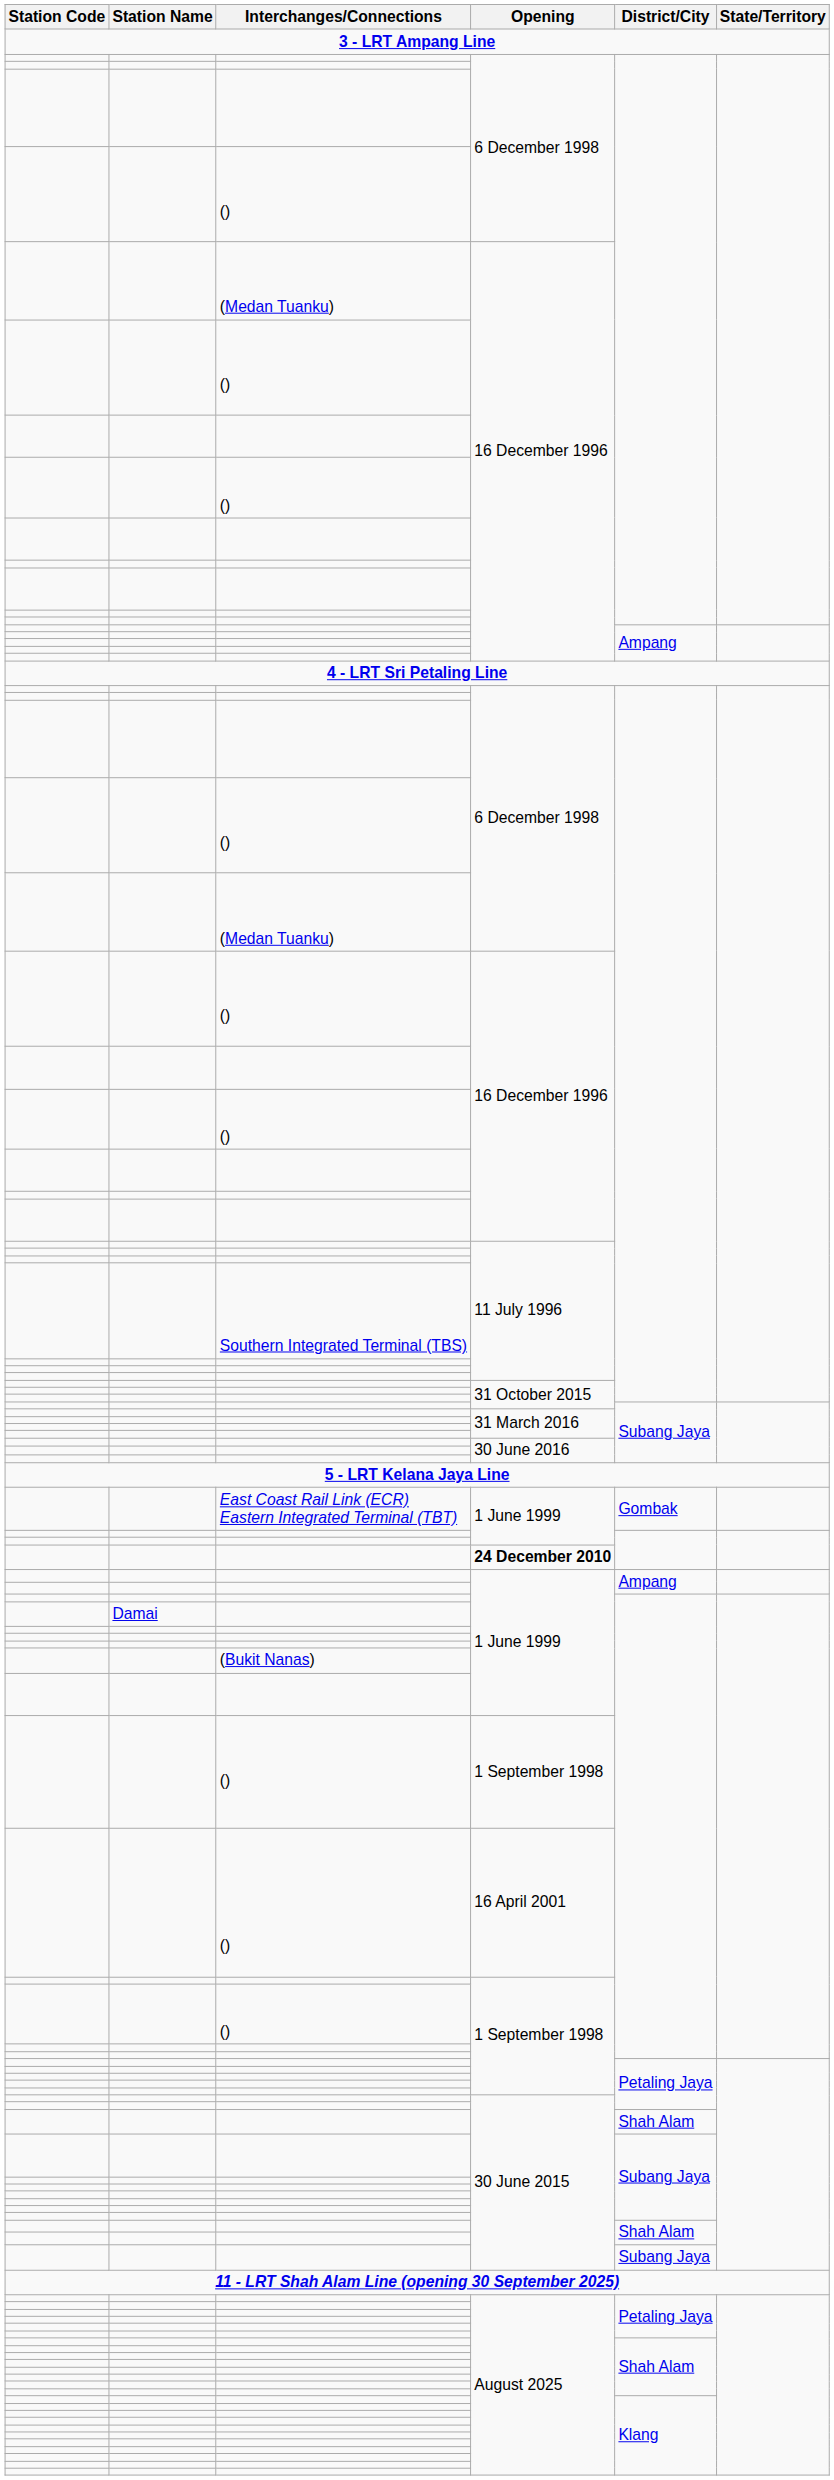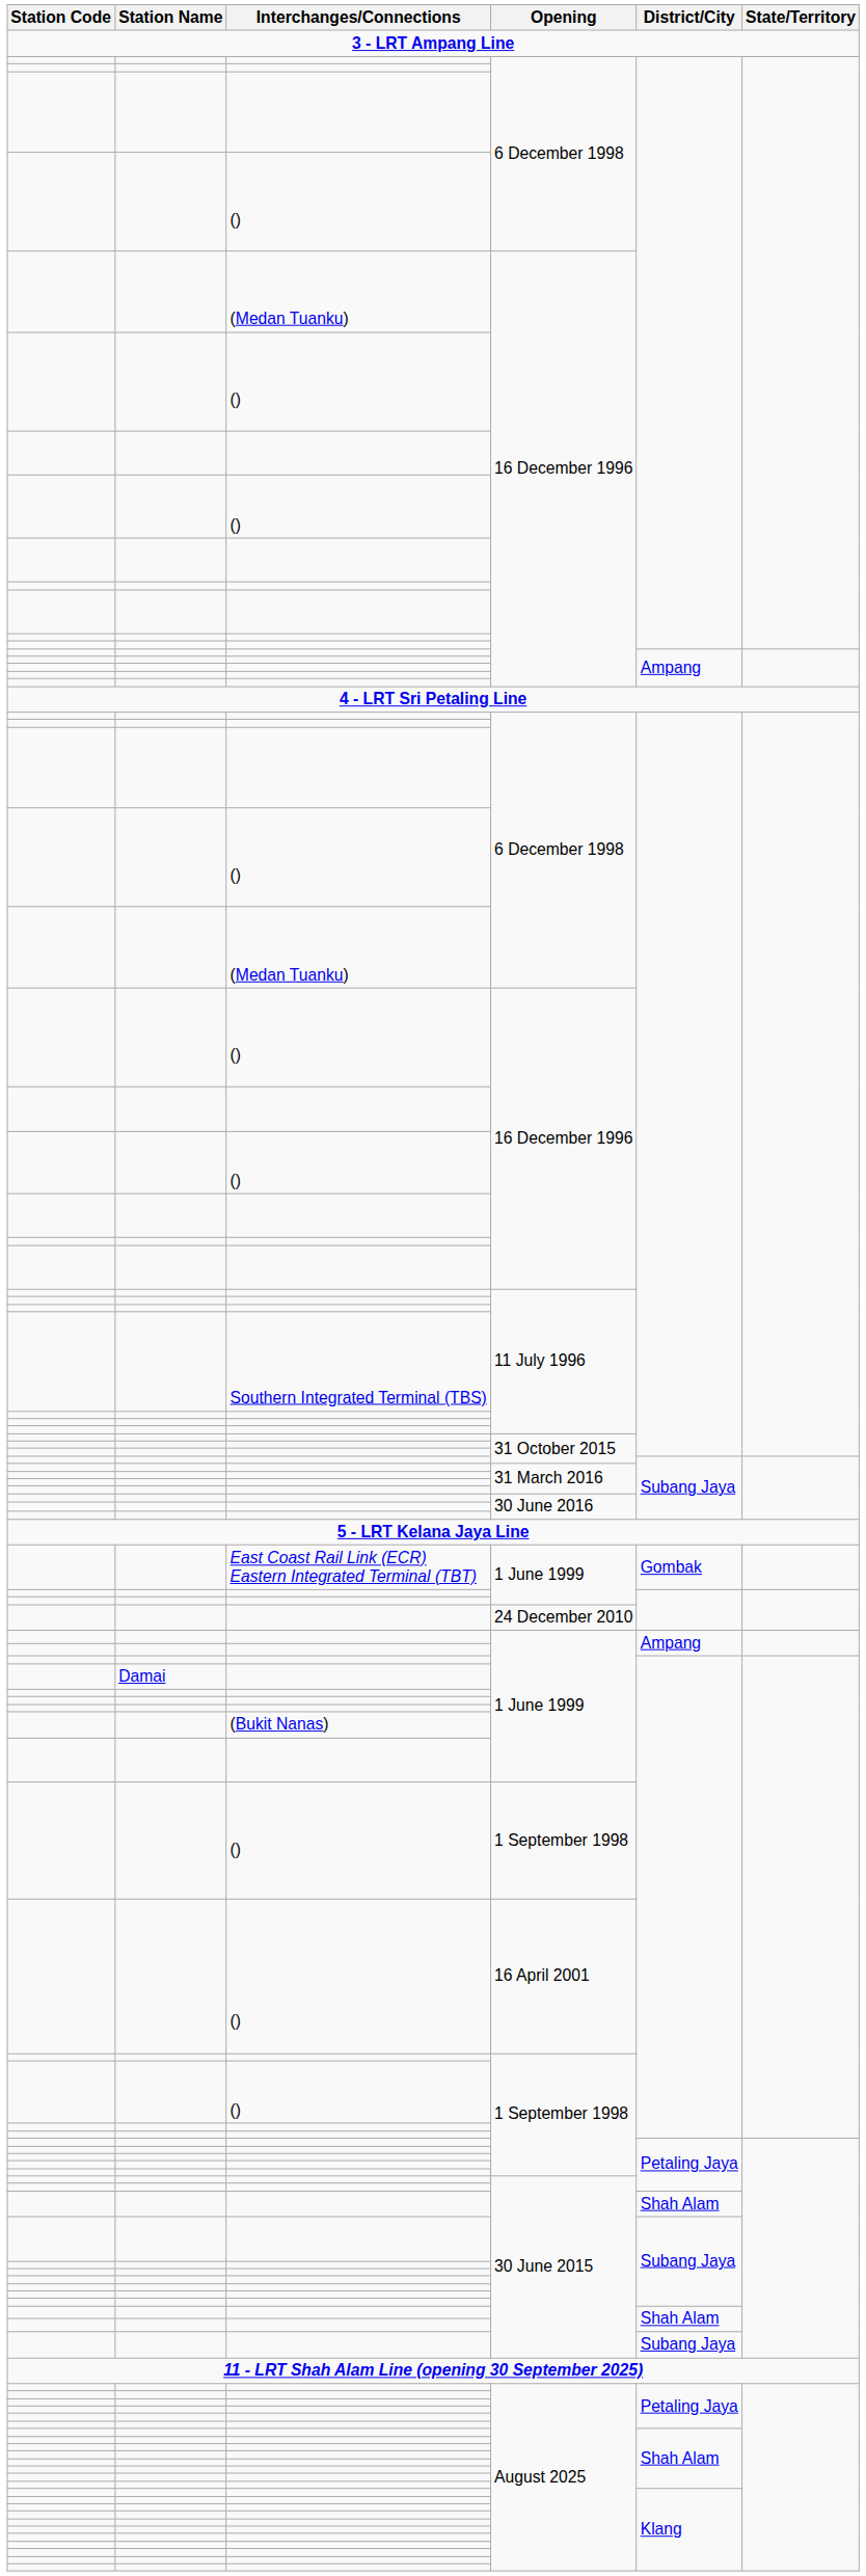24 December 2010 | Opening: bold -> normal
